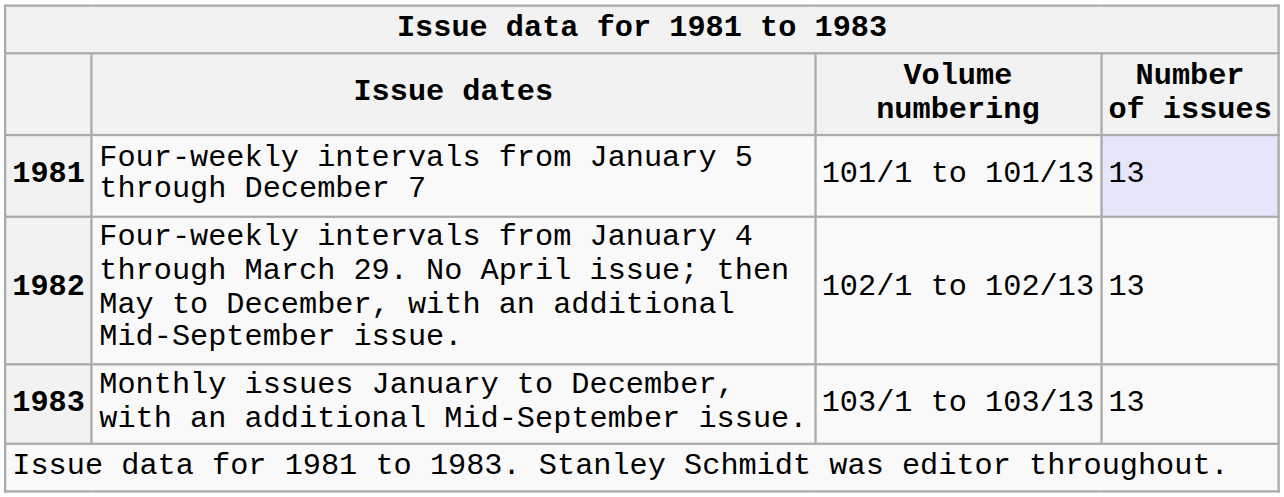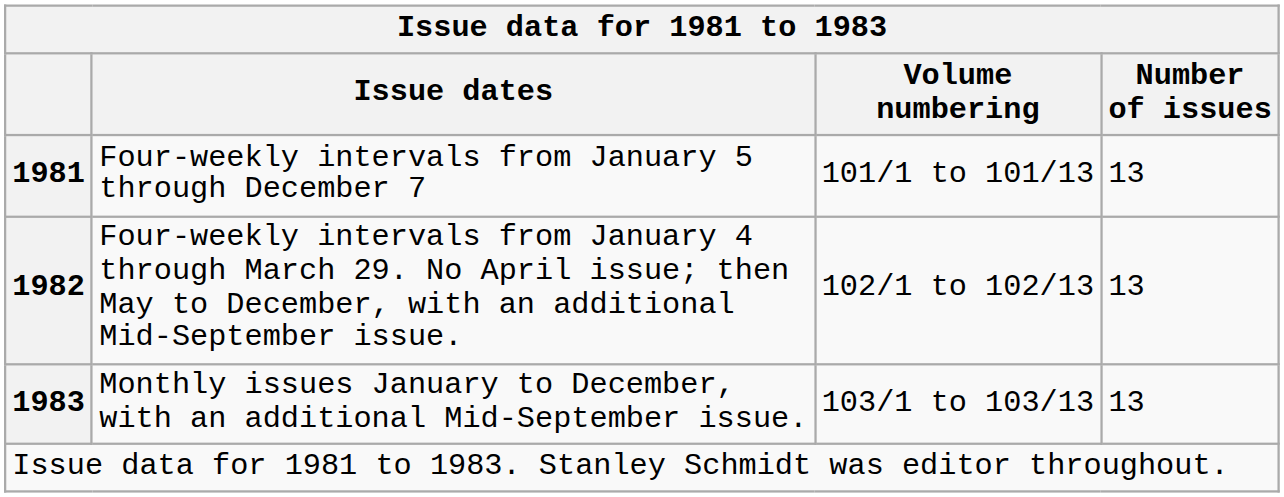Four-weekly intervals from January 5 through December 7 | Number of issues: lavender background -> no background
